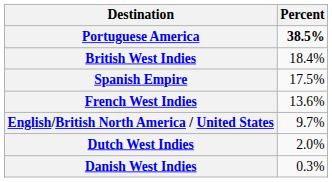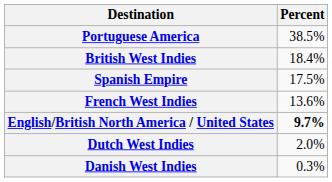Portuguese America | Percent: bold -> normal
English/British North America / United States | Percent: normal -> bold
